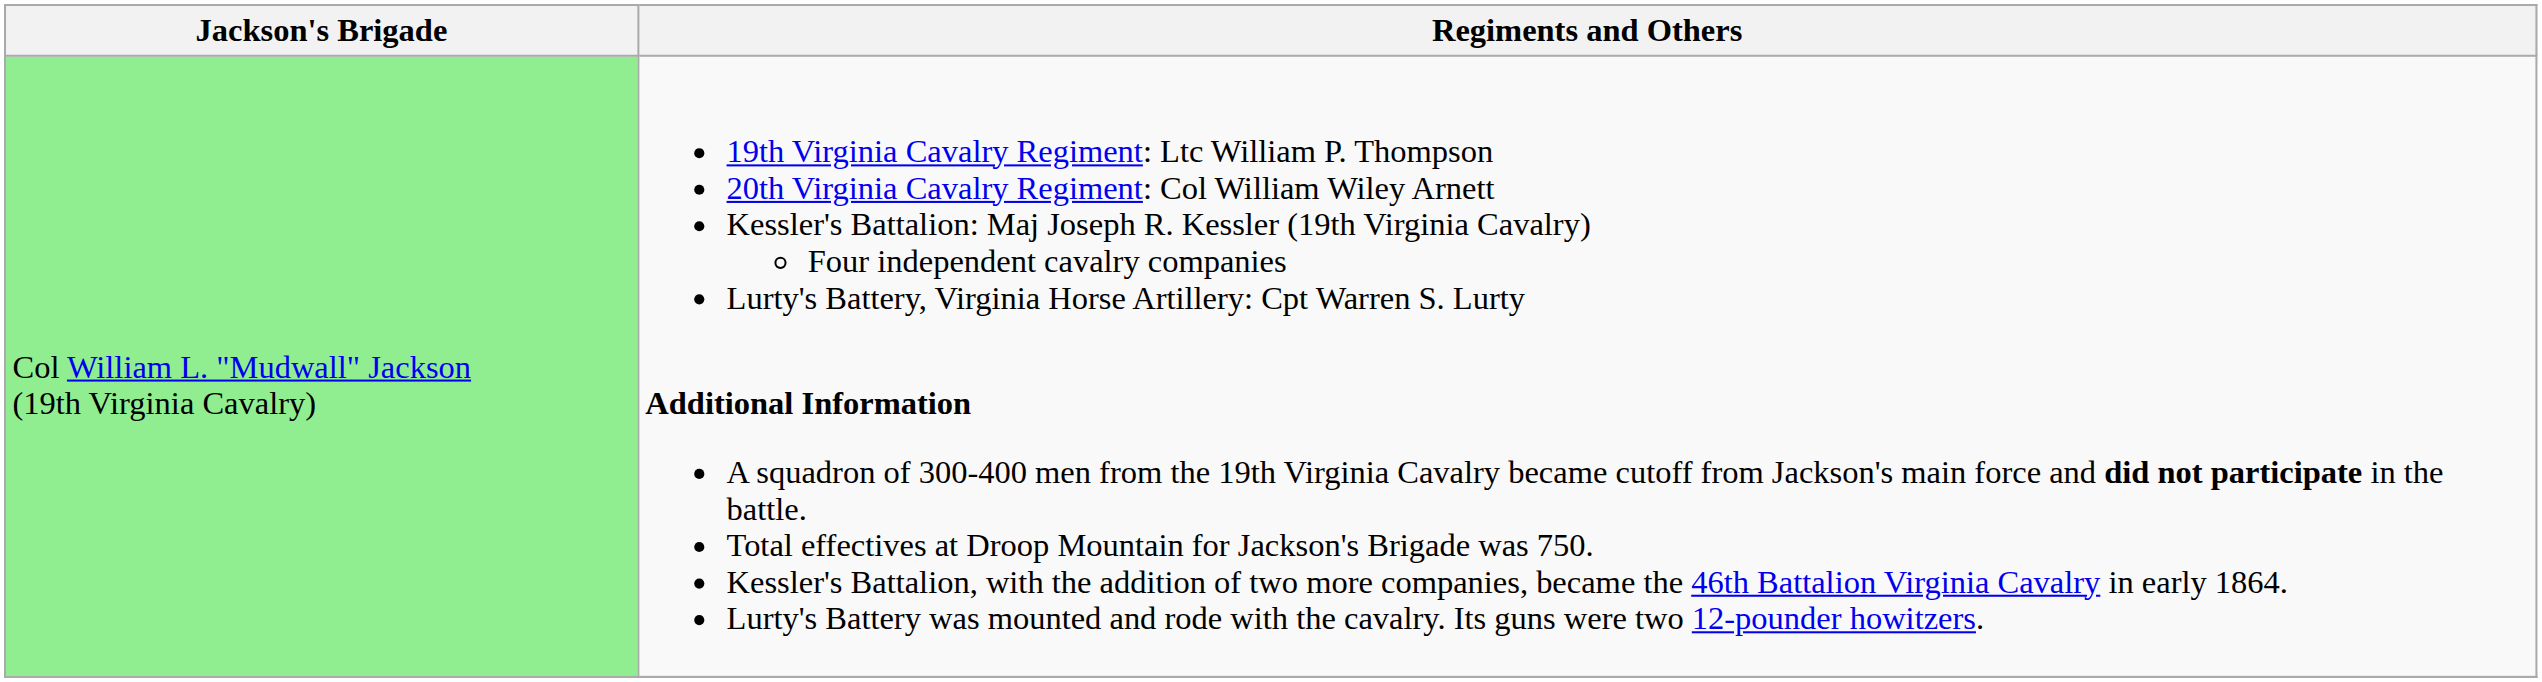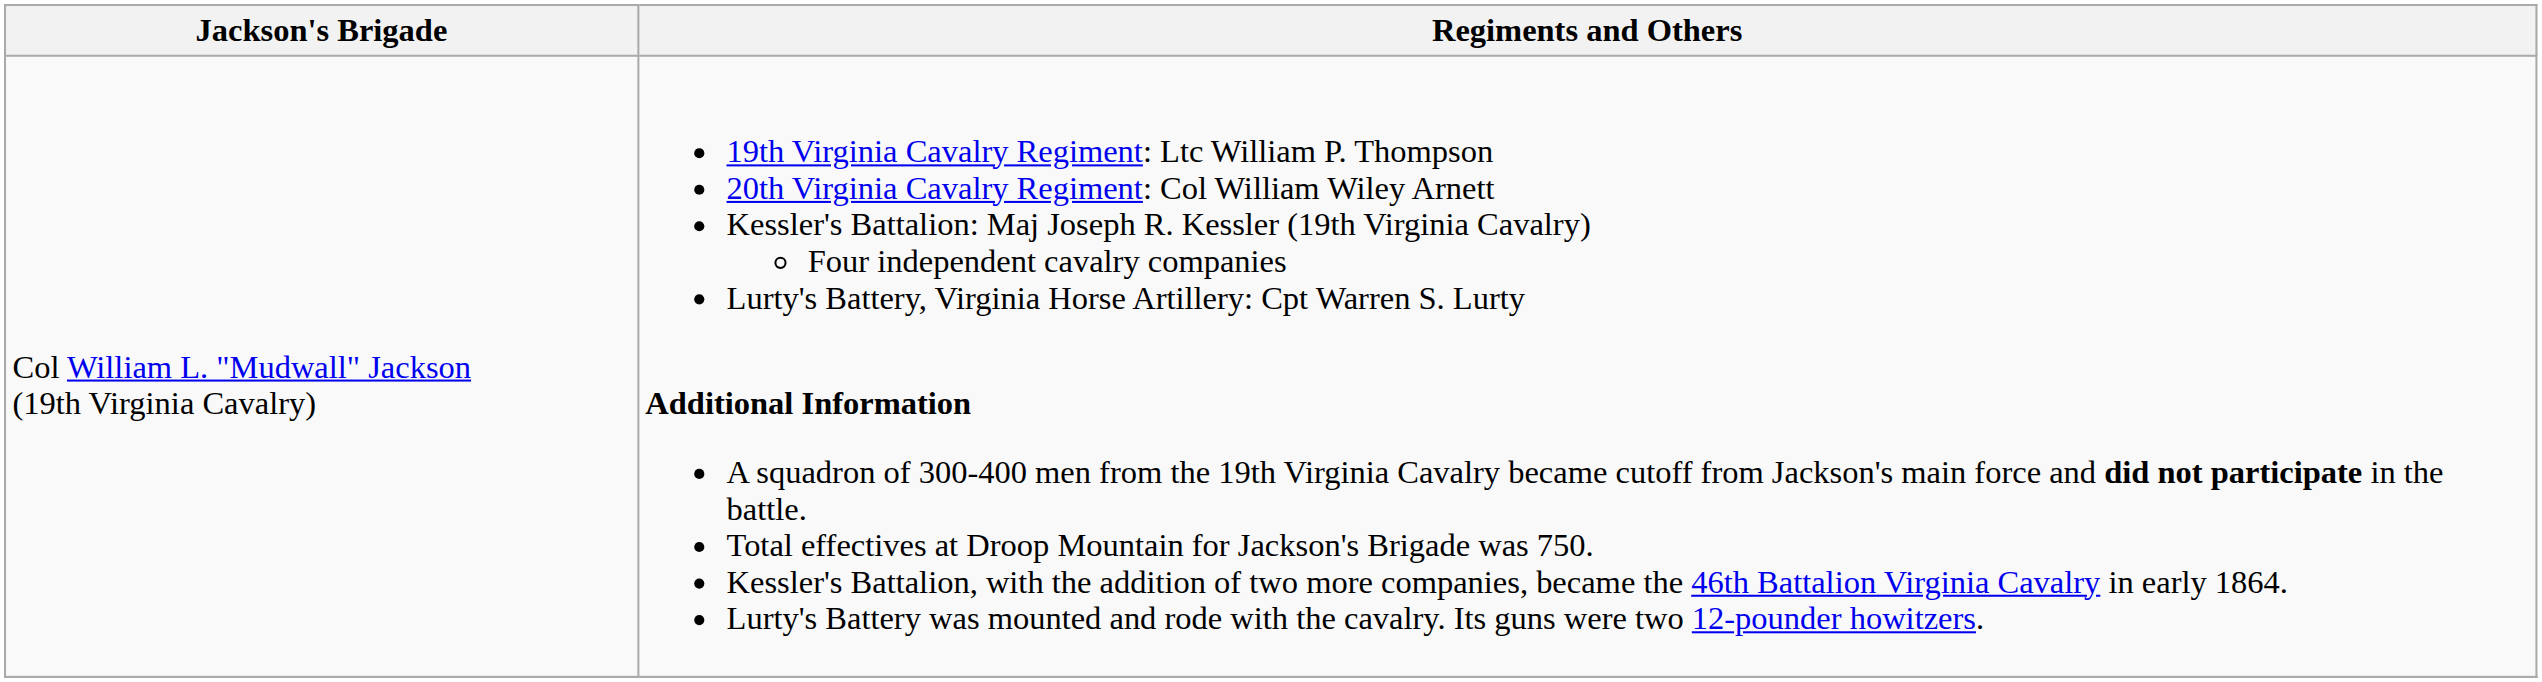row 2 | Jackson's Brigade: lightgreen background -> no background
